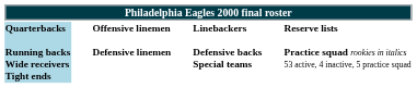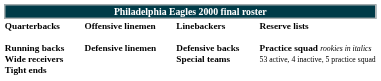Quarterbacks Running backs Wide receivers Tight ends | column 1: lightblue background -> no background
